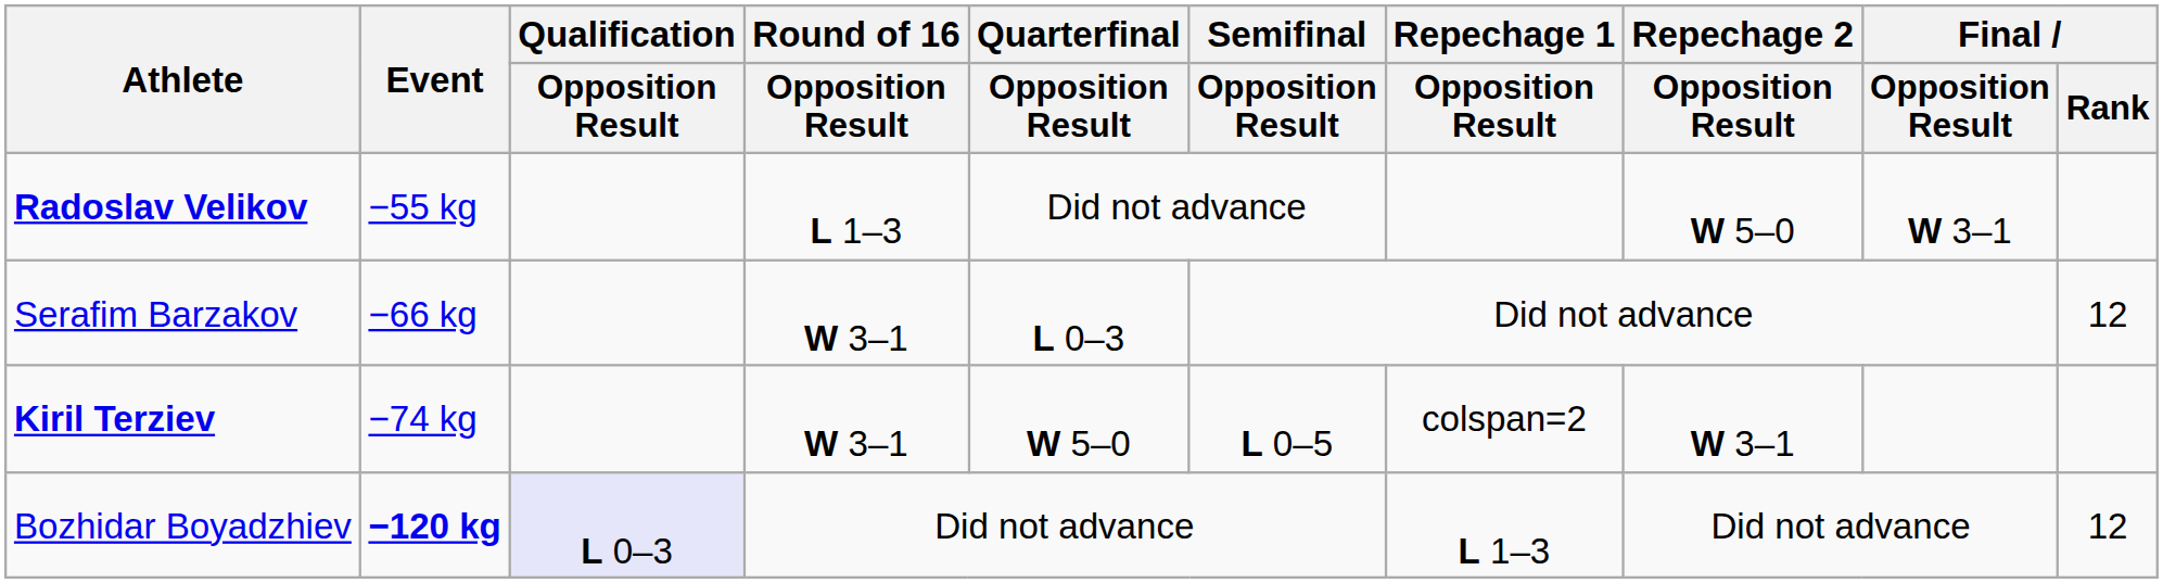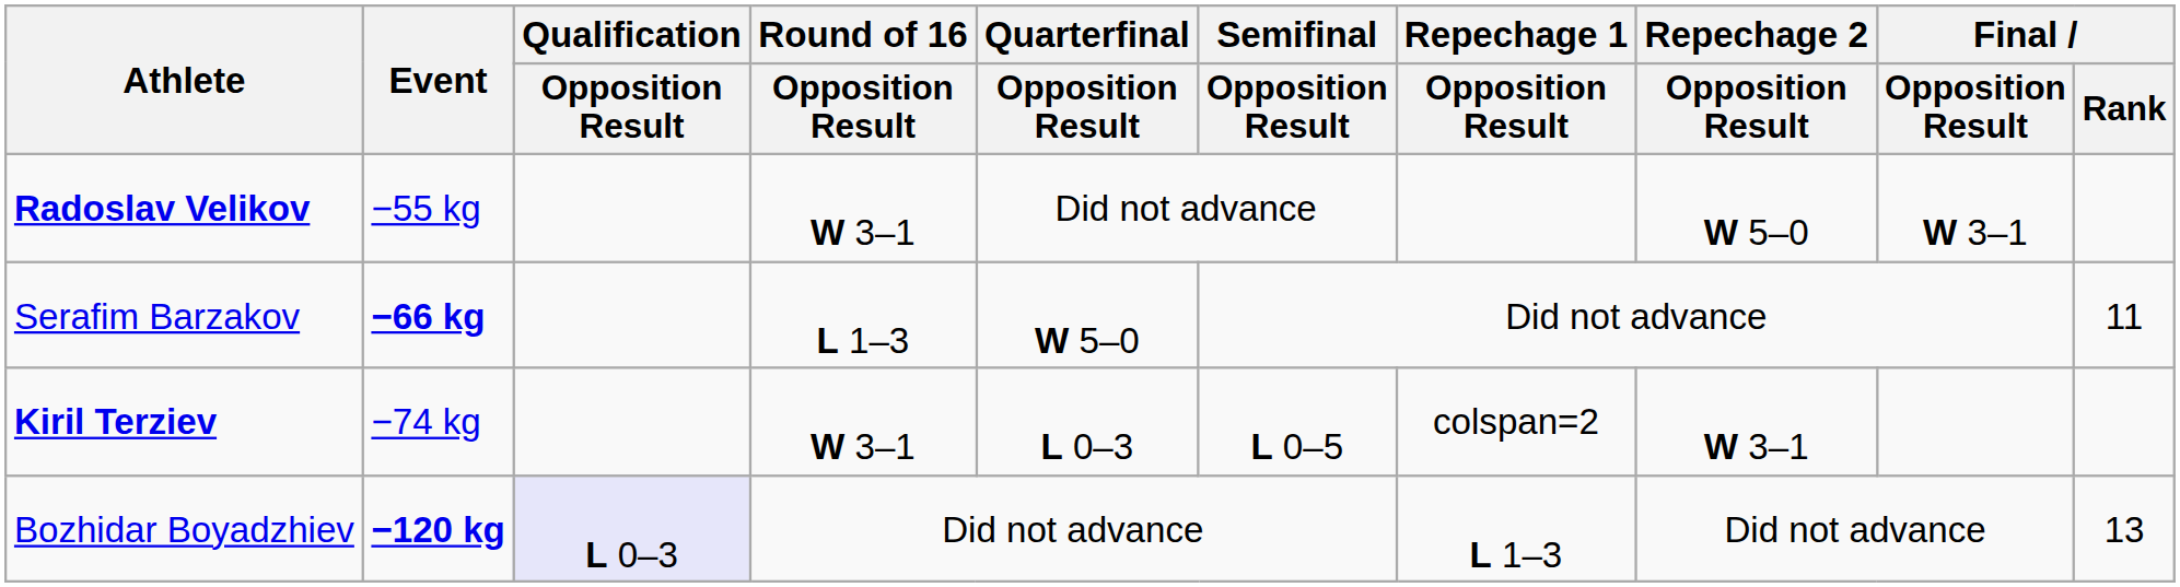Radoslav Velikov | Round of 16 / Opposition Result: L 1–3 -> W 3–1
Serafim Barzakov | Event: normal -> bold
Serafim Barzakov | Round of 16 / Opposition Result: W 3–1 -> L 1–3
Serafim Barzakov | Quarterfinal / Opposition Result: L 0–3 -> W 5–0
Serafim Barzakov | Final / Rank: 12 -> 11
Kiril Terziev | Quarterfinal / Opposition Result: W 5–0 -> L 0–3
Bozhidar Boyadzhiev | Final / Rank: 12 -> 13
